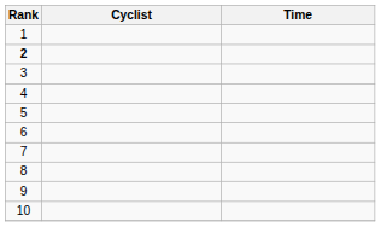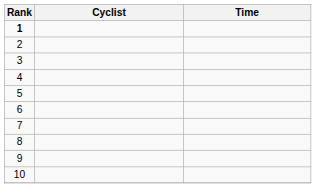1 | Rank: normal -> bold
2 | Rank: bold -> normal
